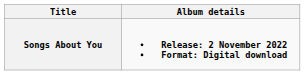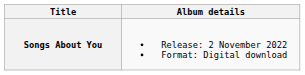Songs About You | Album details: bold -> normal
